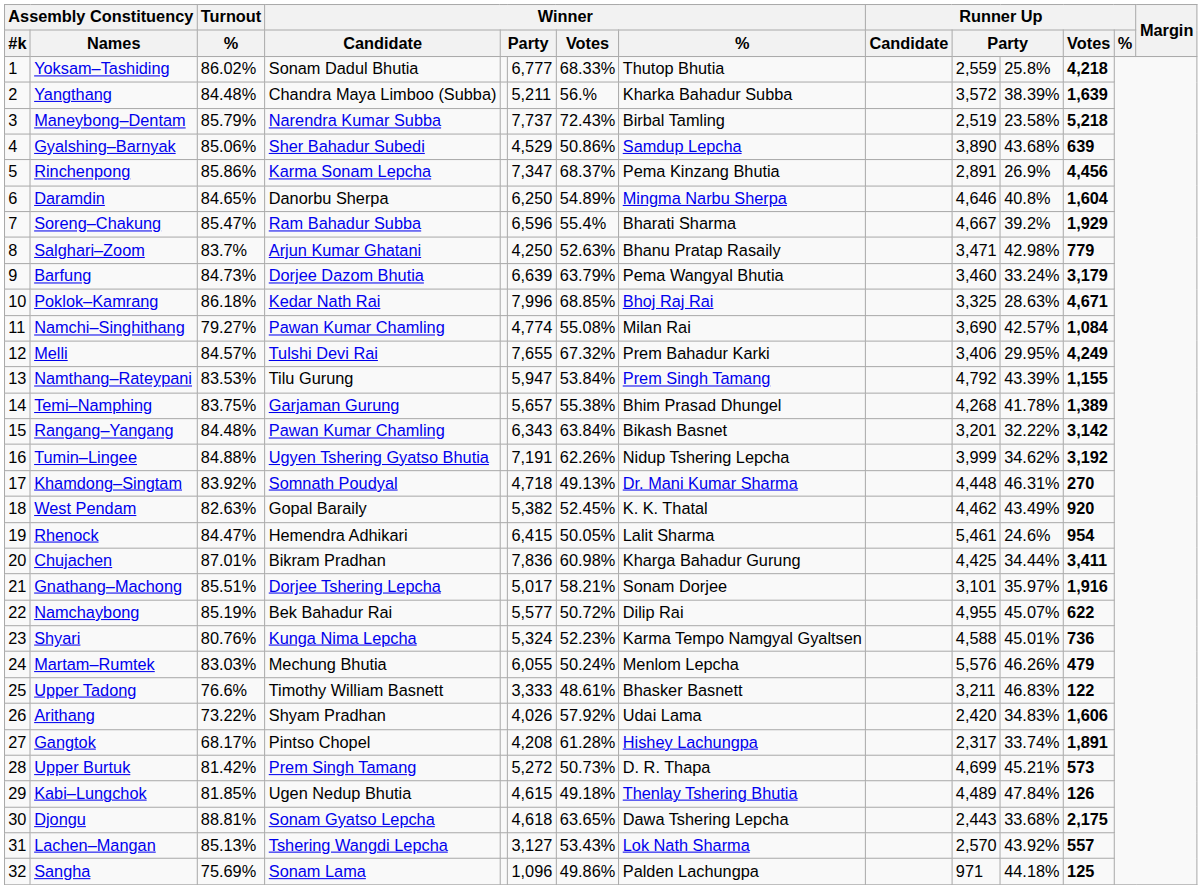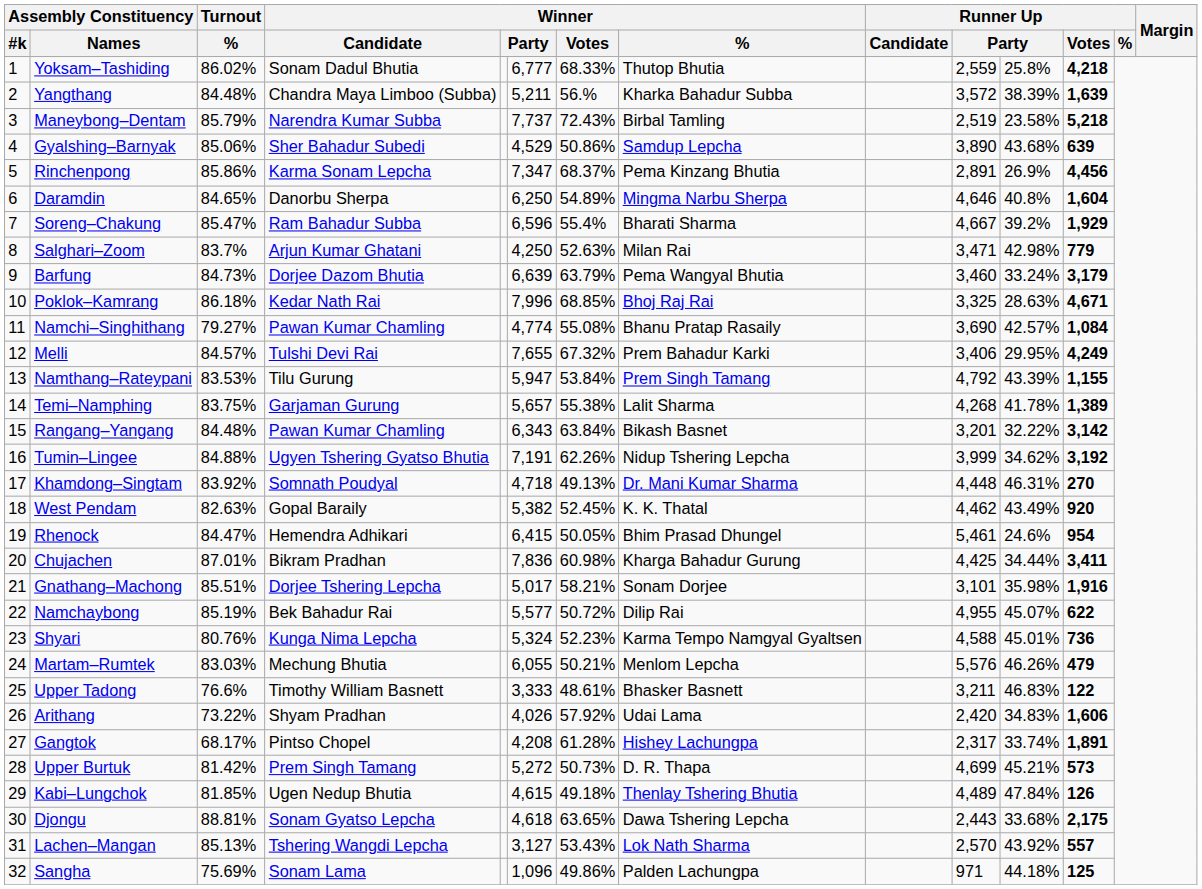Salghari–Zoom | Winner / %: Bhanu Pratap Rasaily -> Milan Rai
Namchi–Singhithang | Winner / %: Milan Rai -> Bhanu Pratap Rasaily
Temi–Namphing | Winner / %: Bhim Prasad Dhungel -> Lalit Sharma
Rhenock | Winner / %: Lalit Sharma -> Bhim Prasad Dhungel
Gnathang–Machong | column 11: 35.97% -> 35.98%
Martam–Rumtek | Winner / Votes: 50.24% -> 50.21%
